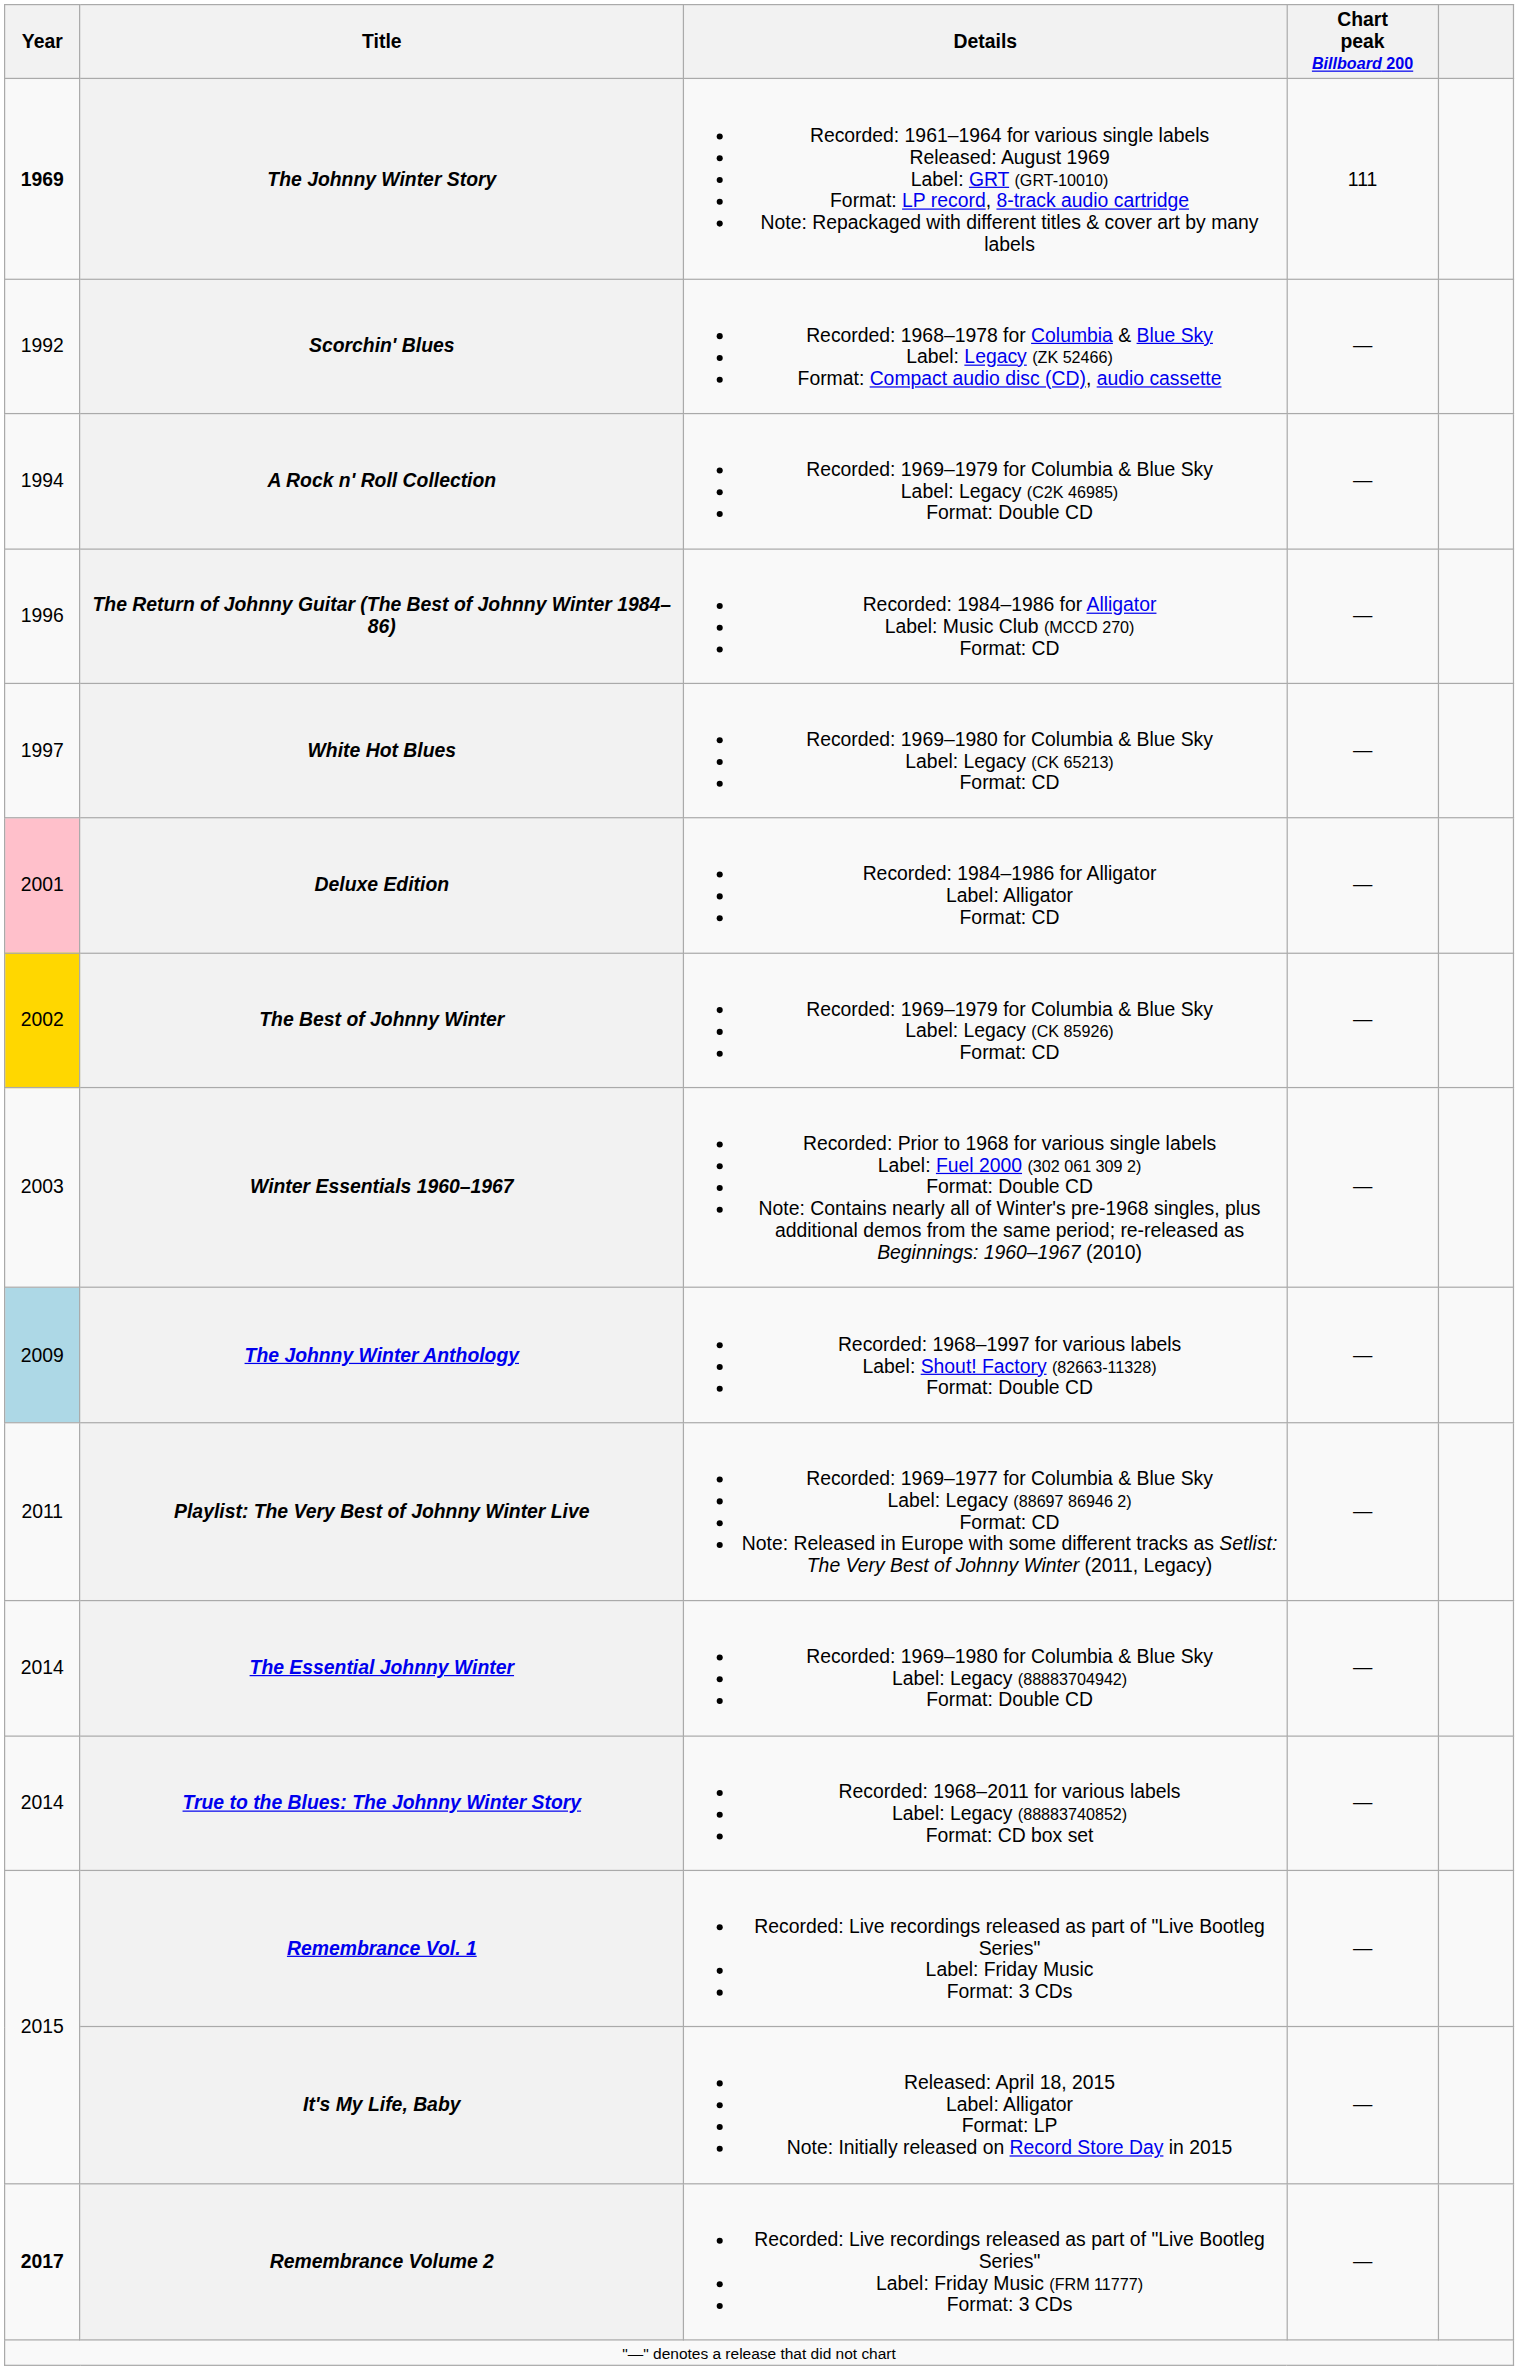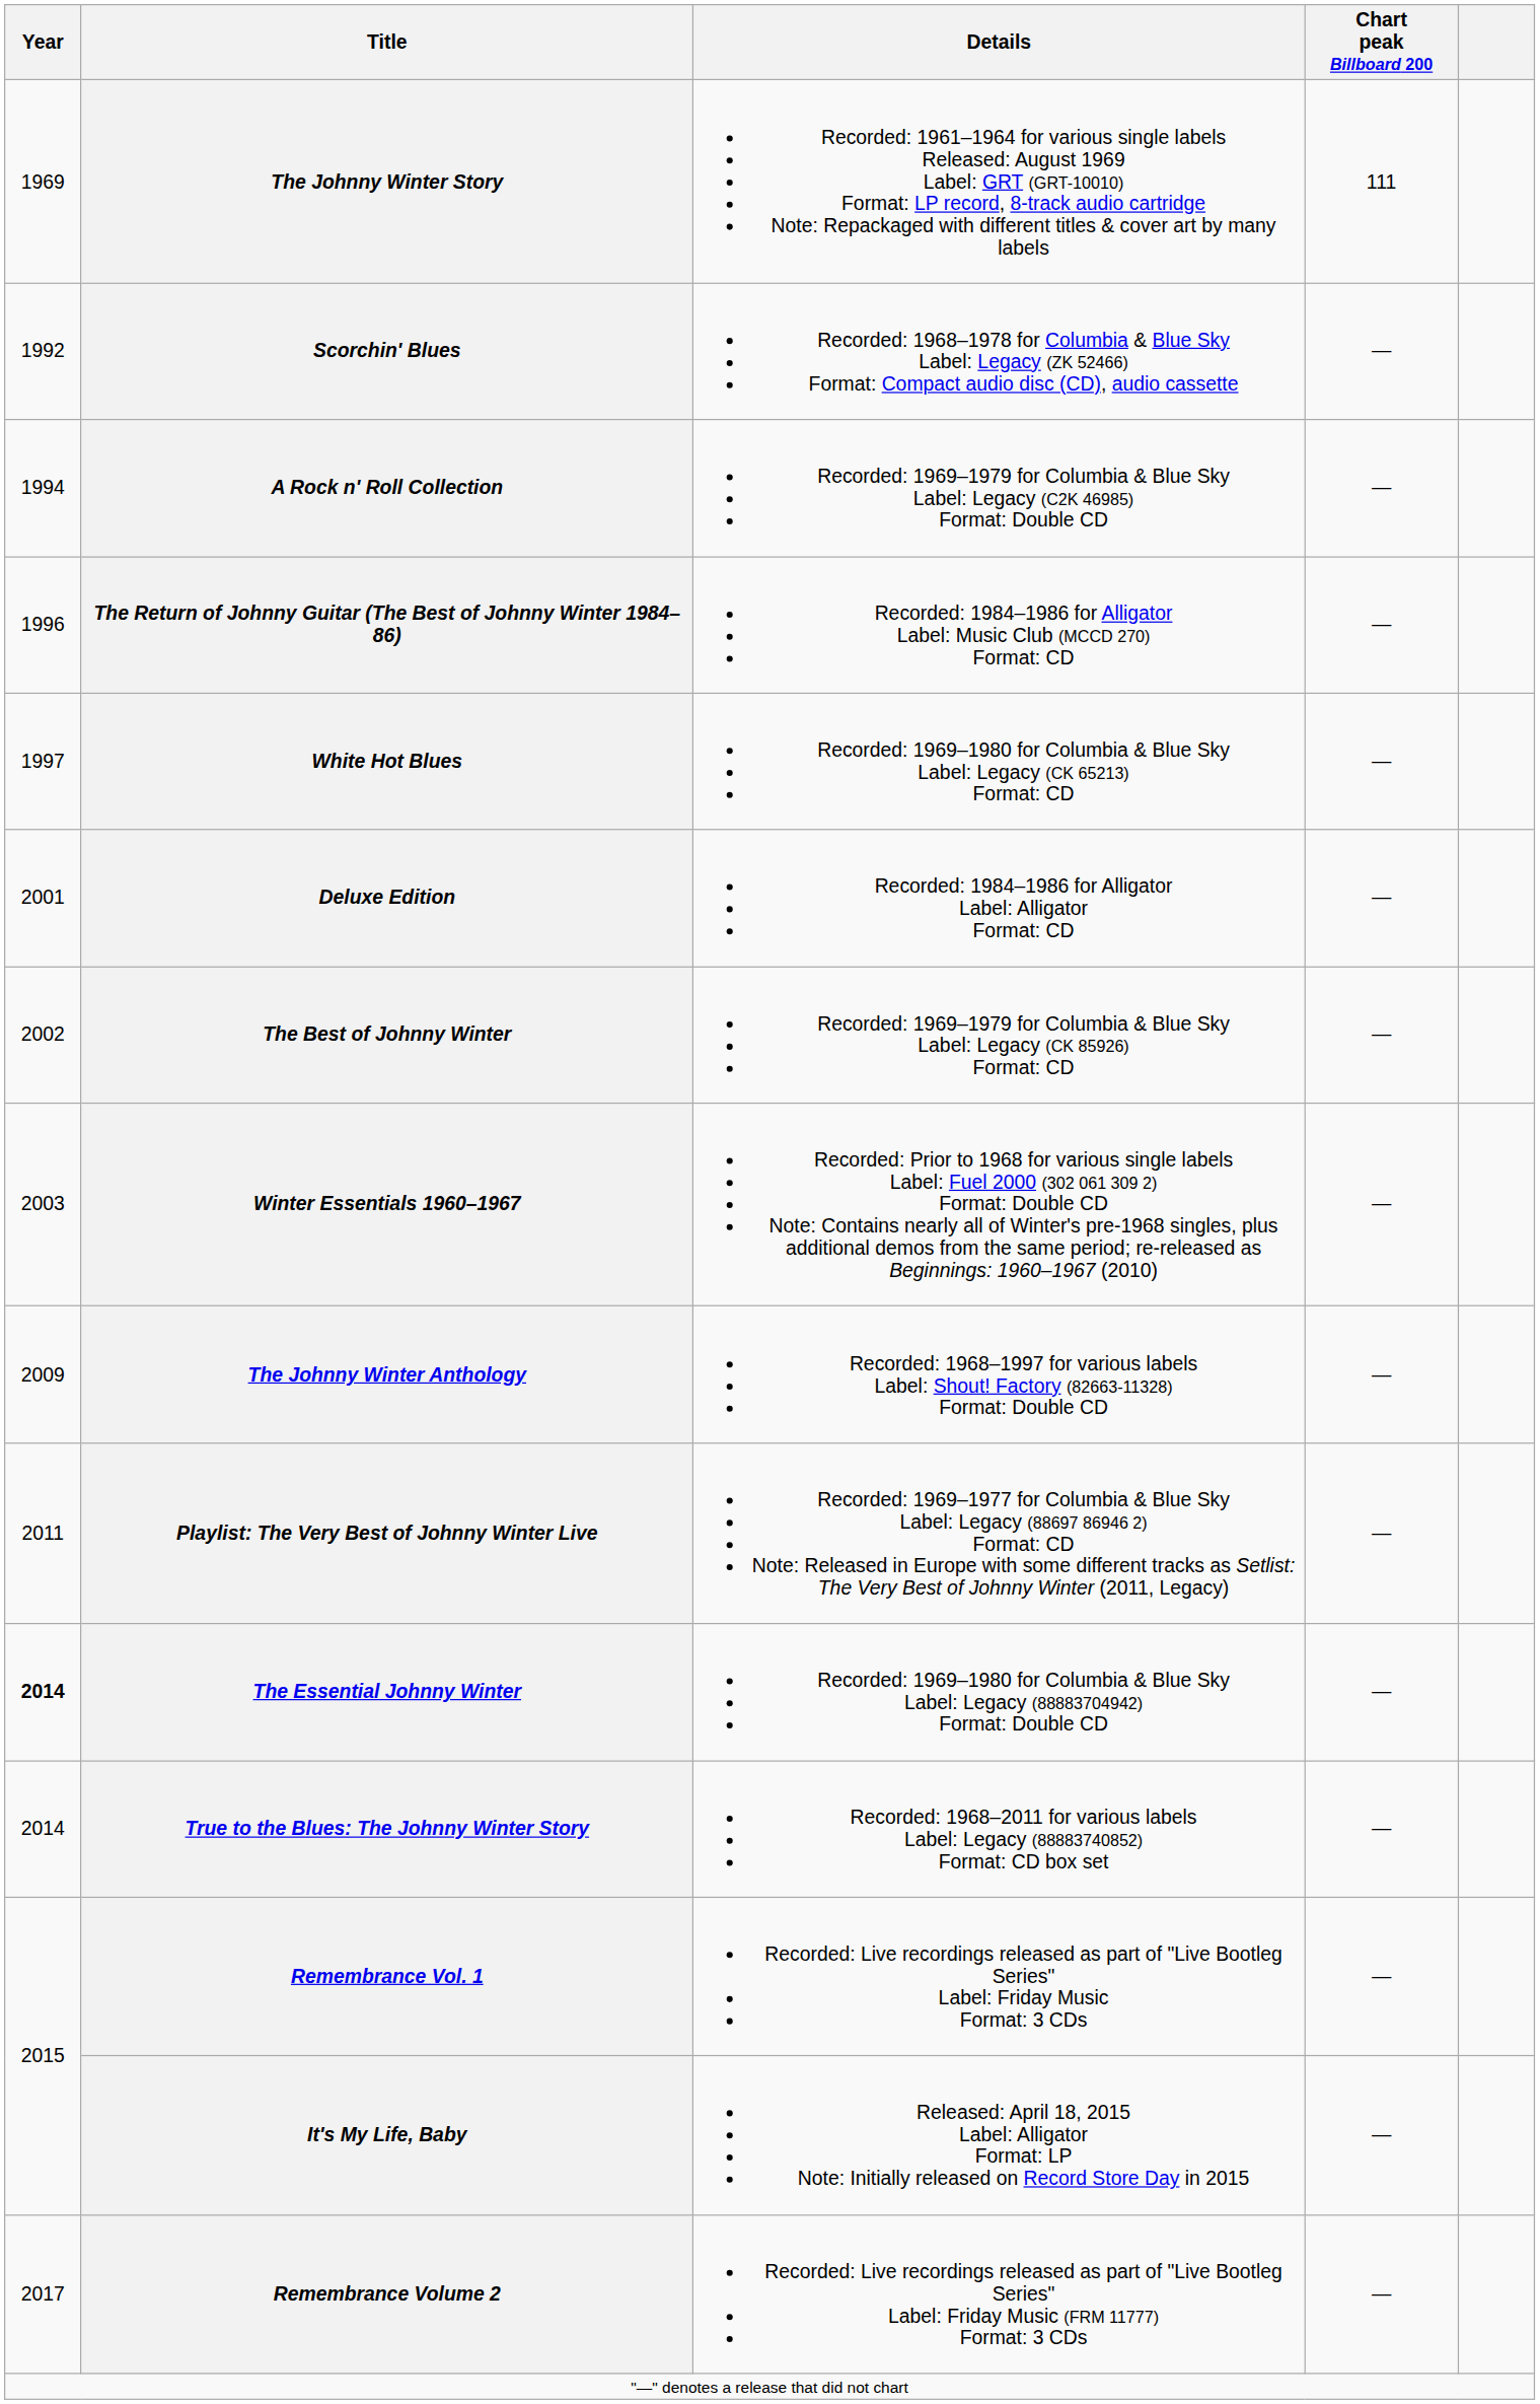The Johnny Winter Story | Year: bold -> normal
Deluxe Edition | Year: pink background -> no background
The Best of Johnny Winter | Year: gold background -> no background
The Johnny Winter Anthology | Year: lightblue background -> no background
The Essential Johnny Winter | Year: normal -> bold
Remembrance Volume 2 | Year: bold -> normal
